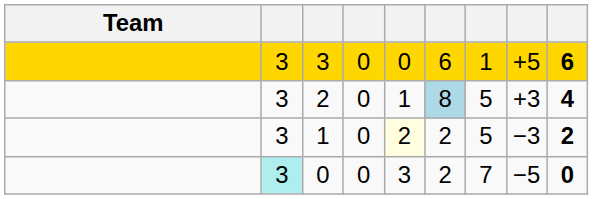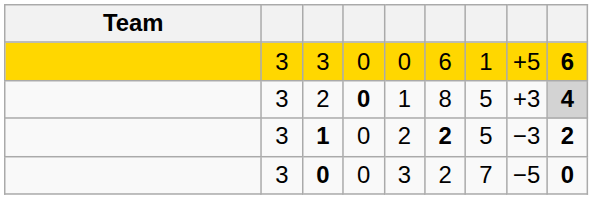row 3 | column 4: normal -> bold
row 3 | column 6: lightblue background -> no background
row 3 | column 9: no background -> lightgrey background
row 4 | column 3: normal -> bold
row 4 | column 5: lightyellow background -> no background
row 4 | column 6: normal -> bold
row 5 | column 2: paleturquoise background -> no background
row 5 | column 3: normal -> bold
